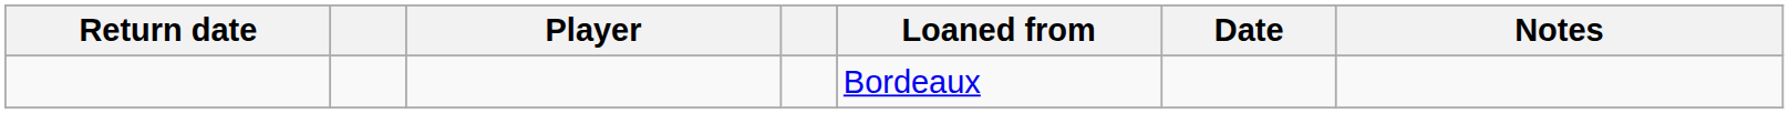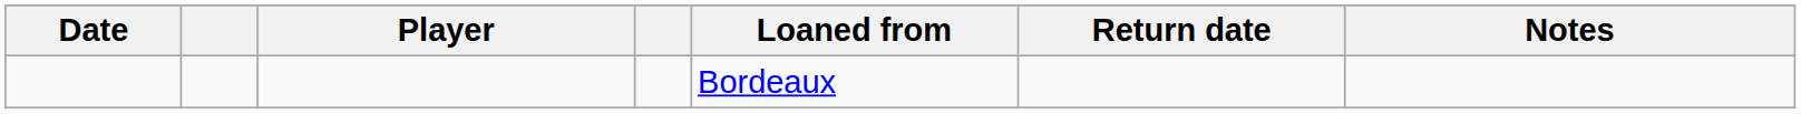columns swapped: Date <-> Return date
